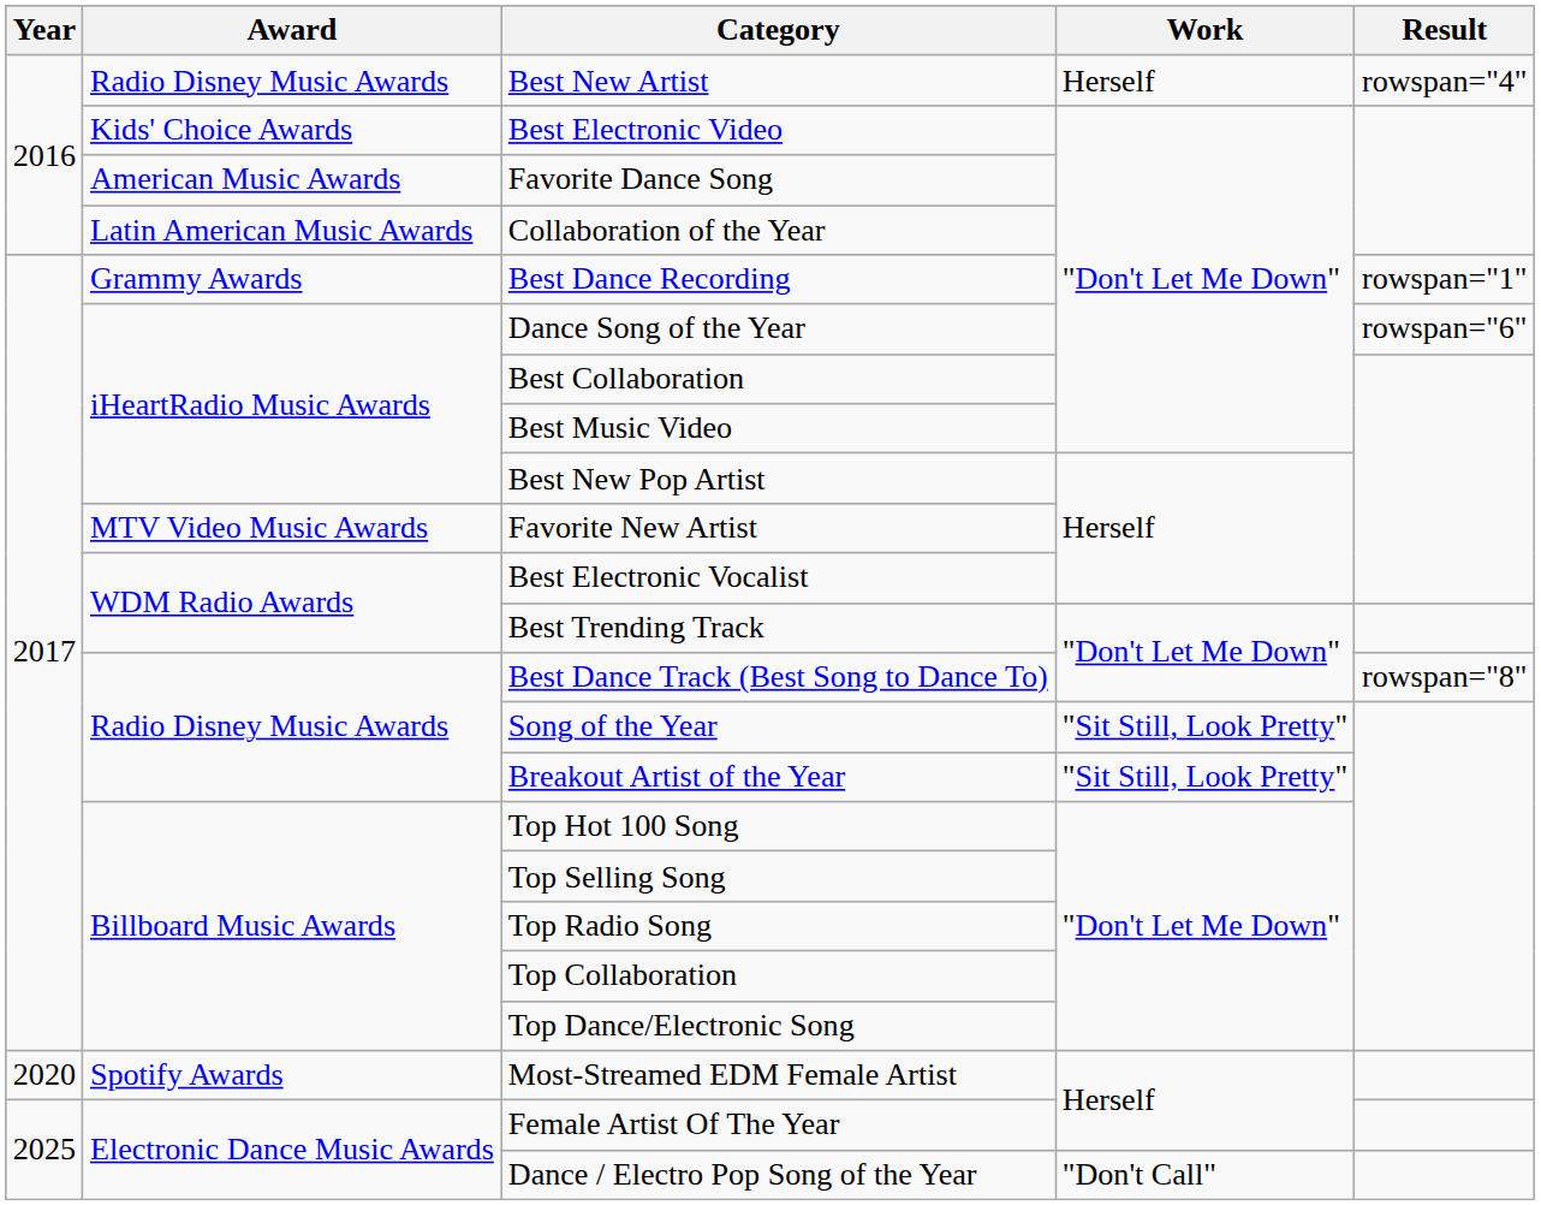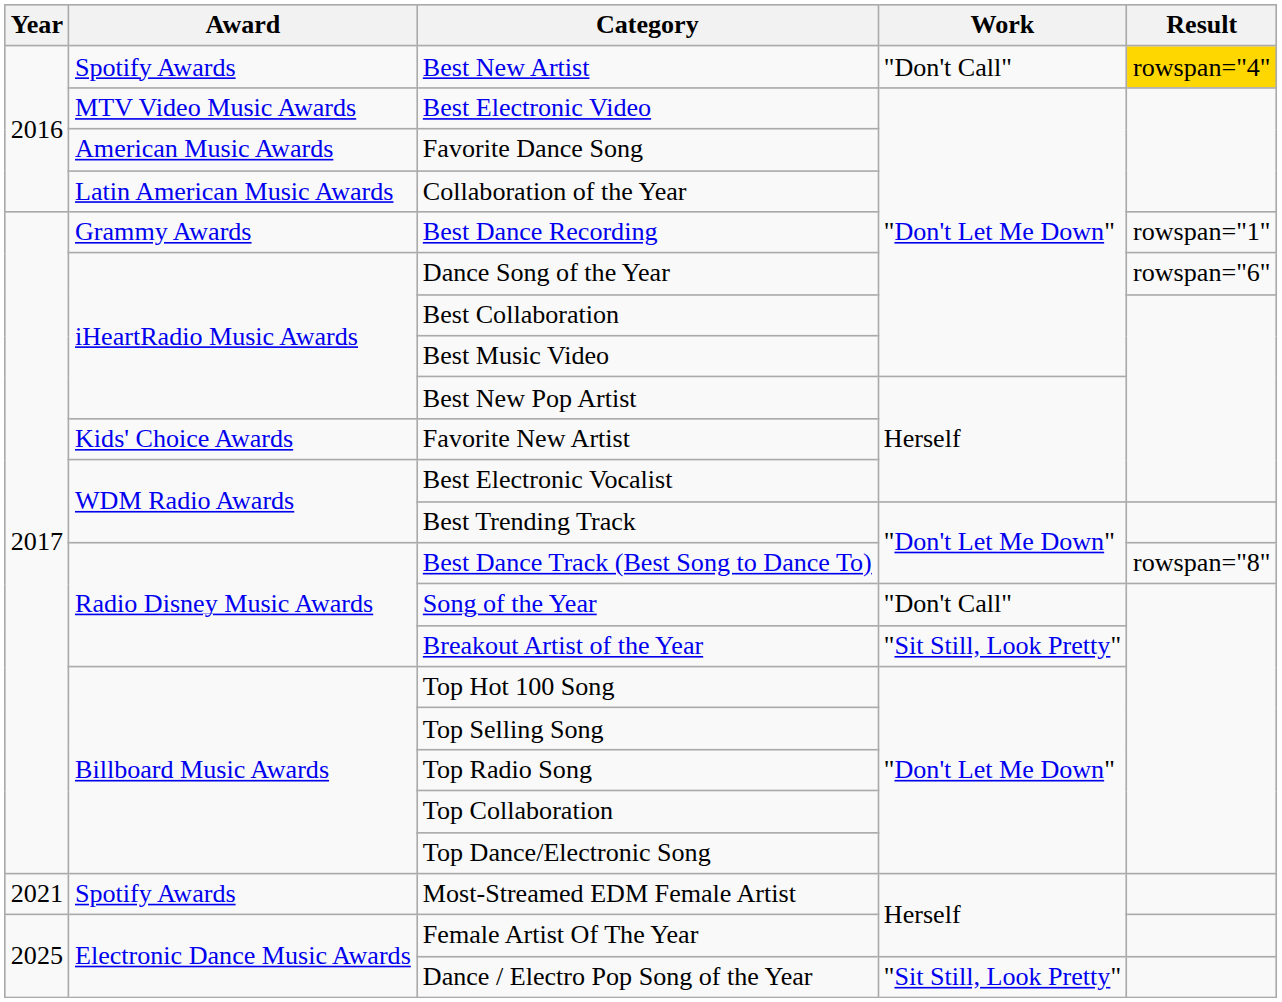Best New Artist | Award: Radio Disney Music Awards -> Spotify Awards
Best New Artist | Work: Herself -> "Don't Call"
Best New Artist | Result: no background -> gold background
Best Electronic Video | Award: Kids' Choice Awards -> MTV Video Music Awards
Favorite New Artist | Award: MTV Video Music Awards -> Kids' Choice Awards
Song of the Year | Work: "Sit Still, Look Pretty" -> "Don't Call"
Most-Streamed EDM Female Artist | Year: 2020 -> 2021
Dance / Electro Pop Song of the Year | Work: "Don't Call" -> "Sit Still, Look Pretty"
